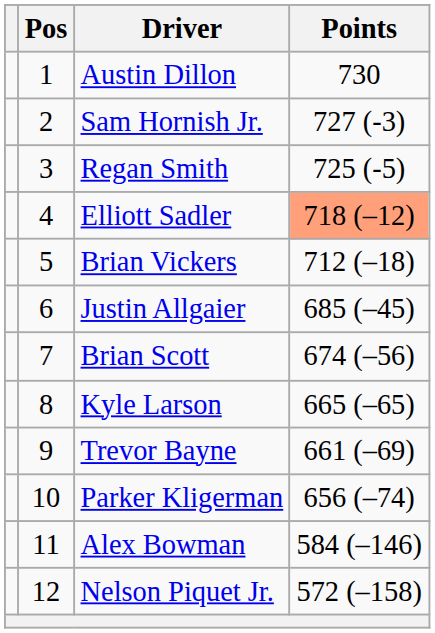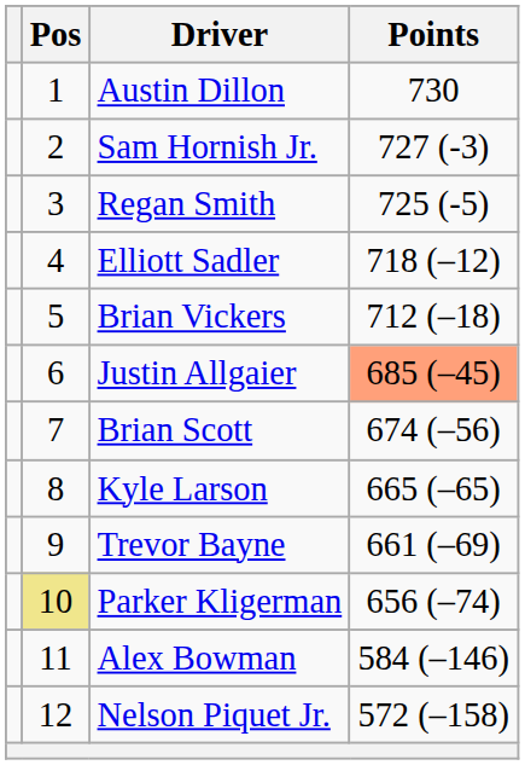Elliott Sadler | Points: lightsalmon background -> no background
Justin Allgaier | Points: no background -> lightsalmon background
Parker Kligerman | Pos: no background -> khaki background
